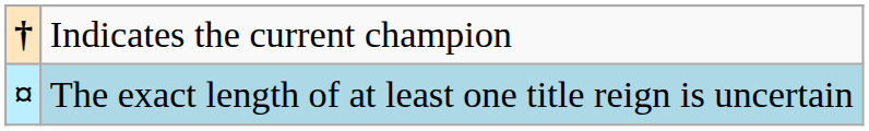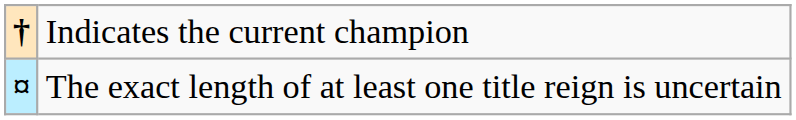¤ | column 2: lightblue background -> no background
